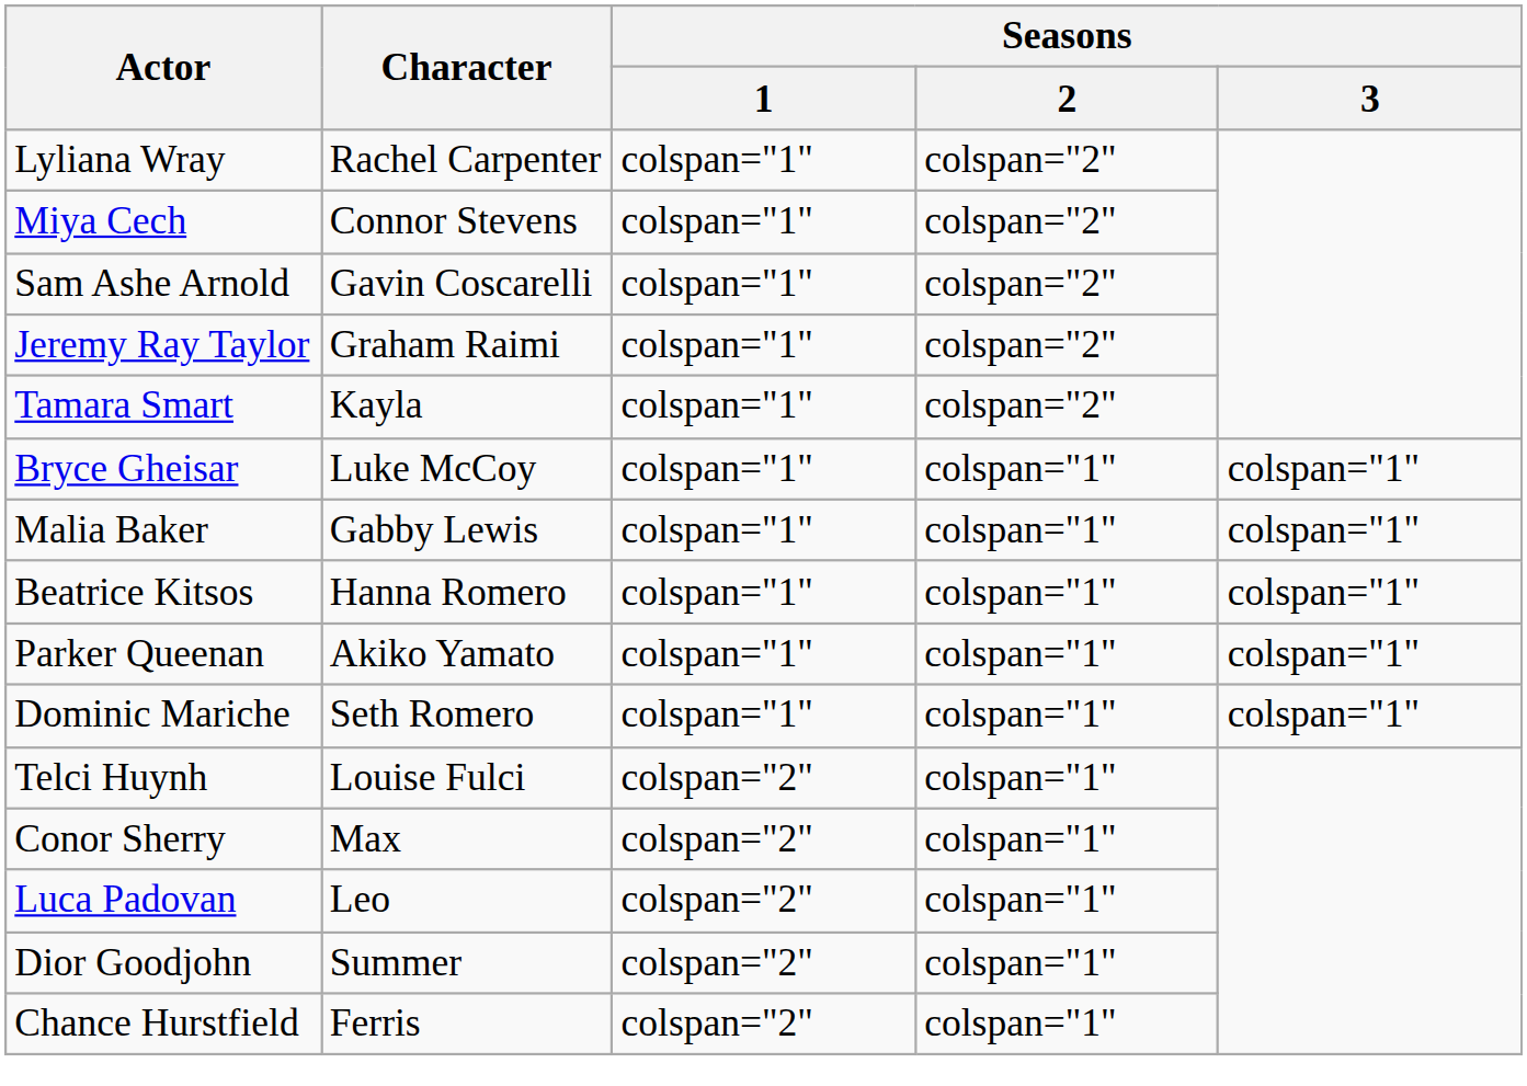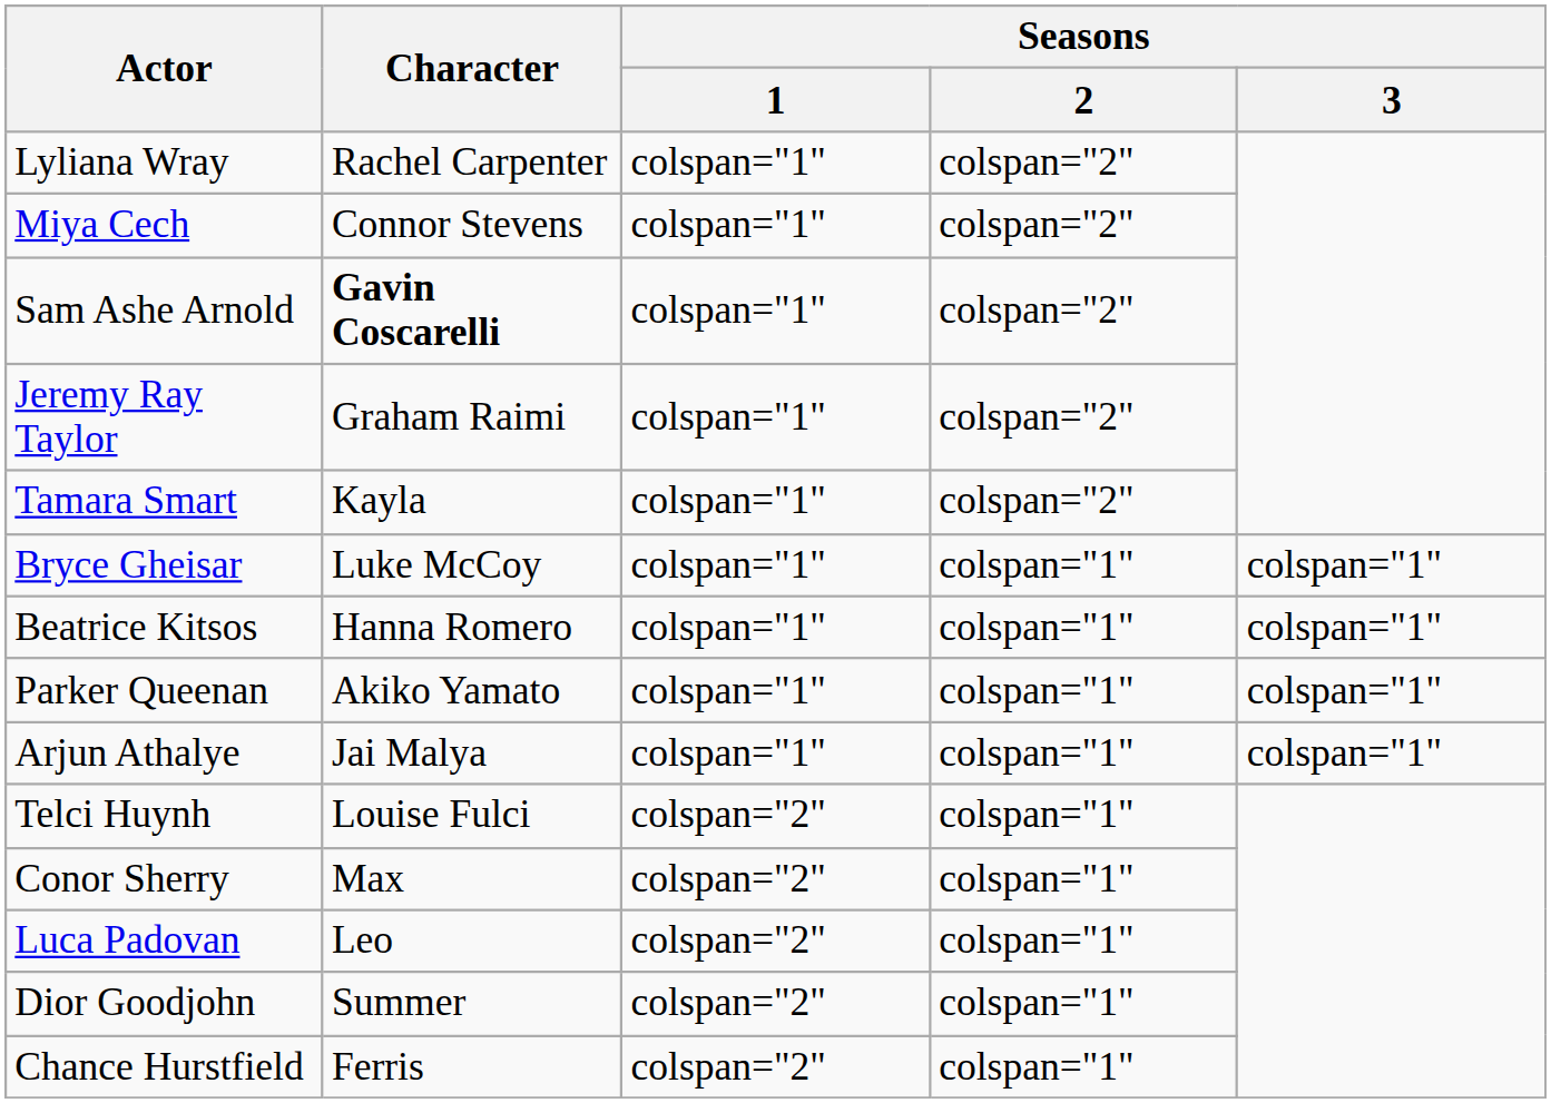Sam Ashe Arnold | Character: normal -> bold
- row: Malia Baker | Gabby Lewis | colspan="1" | colspan="1" | colspan="1"
+ row: Arjun Athalye | Jai Malya | colspan="1" | colspan="1" | colspan="1"
- row: Dominic Mariche | Seth Romero | colspan="1" | colspan="1" | colspan="1"
